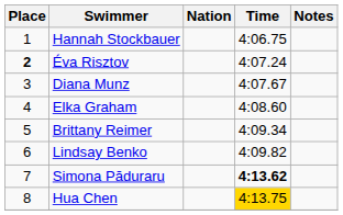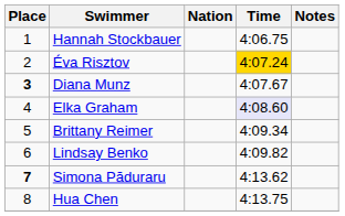Éva Risztov | Place: bold -> normal
Éva Risztov | Time: no background -> gold background
Diana Munz | Place: normal -> bold
Elka Graham | Time: no background -> lavender background
Simona Păduraru | Place: normal -> bold
Simona Păduraru | Time: bold -> normal
Hua Chen | Time: gold background -> no background
